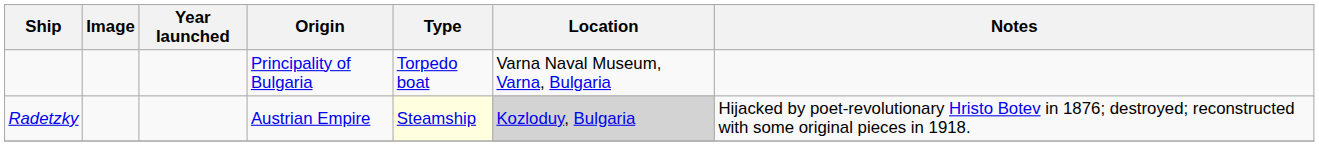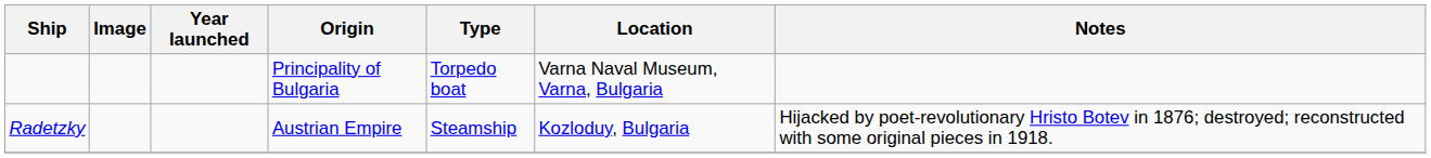Radetzky | Type: lightyellow background -> no background
Radetzky | Location: lightgrey background -> no background
